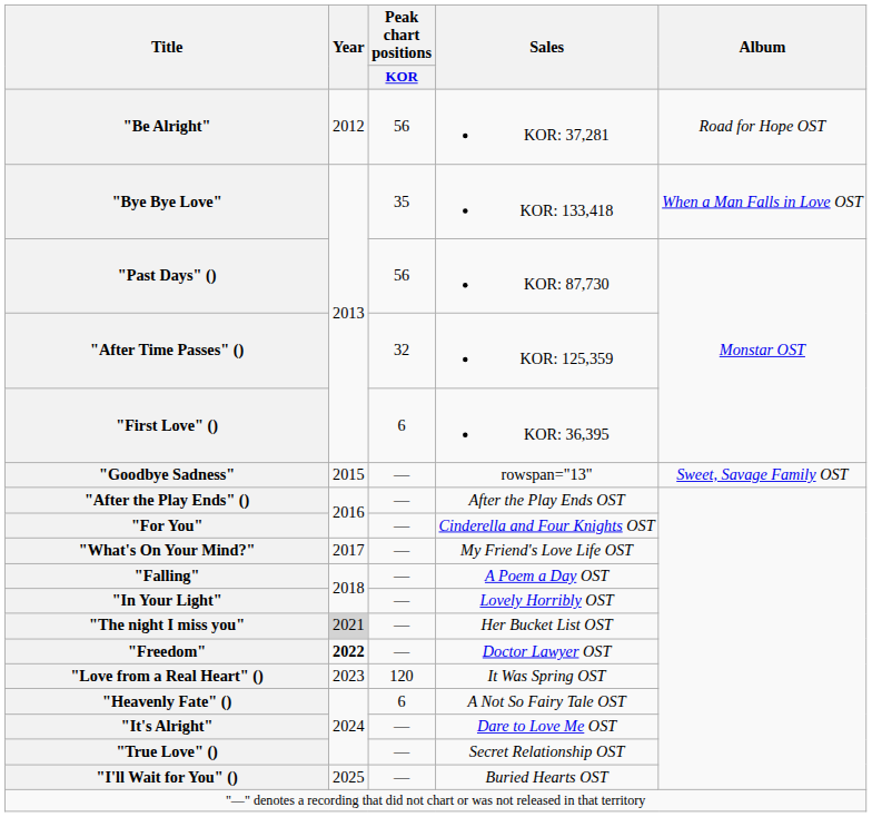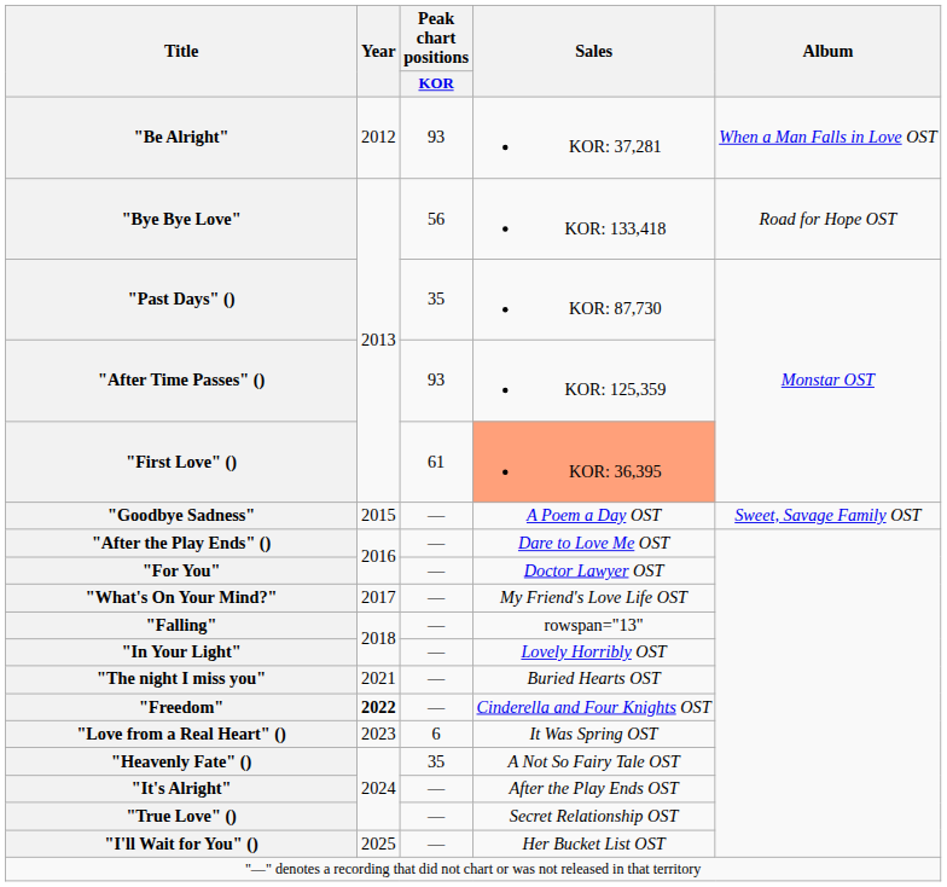"Be Alright" | Peak chart positions / KOR: 56 -> 93
"Be Alright" | Album: Road for Hope OST -> When a Man Falls in Love OST
"Bye Bye Love" | Peak chart positions / KOR: 35 -> 56
"Bye Bye Love" | Album: When a Man Falls in Love OST -> Road for Hope OST
"Past Days" () | Peak chart positions / KOR: 56 -> 35
"After Time Passes" () | Peak chart positions / KOR: 32 -> 93
"First Love" () | Peak chart positions / KOR: 6 -> 61
"First Love" () | Sales: no background -> lightsalmon background
"Goodbye Sadness" | Sales: rowspan="13" -> A Poem a Day OST
"After the Play Ends" () | Sales: After the Play Ends OST -> Dare to Love Me OST
"For You" | Sales: Cinderella and Four Knights OST -> Doctor Lawyer OST
"Falling" | Sales: A Poem a Day OST -> rowspan="13"
"The night I miss you" | Year: lightgrey background -> no background
"The night I miss you" | Sales: Her Bucket List OST -> Buried Hearts OST
"Freedom" | Sales: Doctor Lawyer OST -> Cinderella and Four Knights OST
"Love from a Real Heart" () | Peak chart positions / KOR: 120 -> 6
"Heavenly Fate" () | Peak chart positions / KOR: 6 -> 35
"It's Alright" | Sales: Dare to Love Me OST -> After the Play Ends OST
"I'll Wait for You" () | Sales: Buried Hearts OST -> Her Bucket List OST
